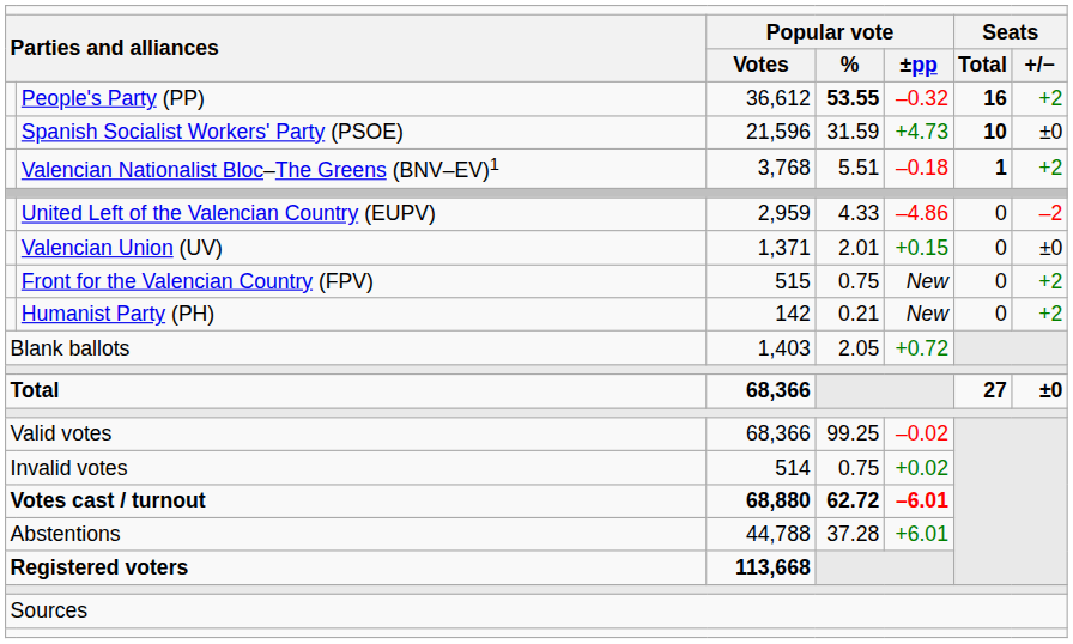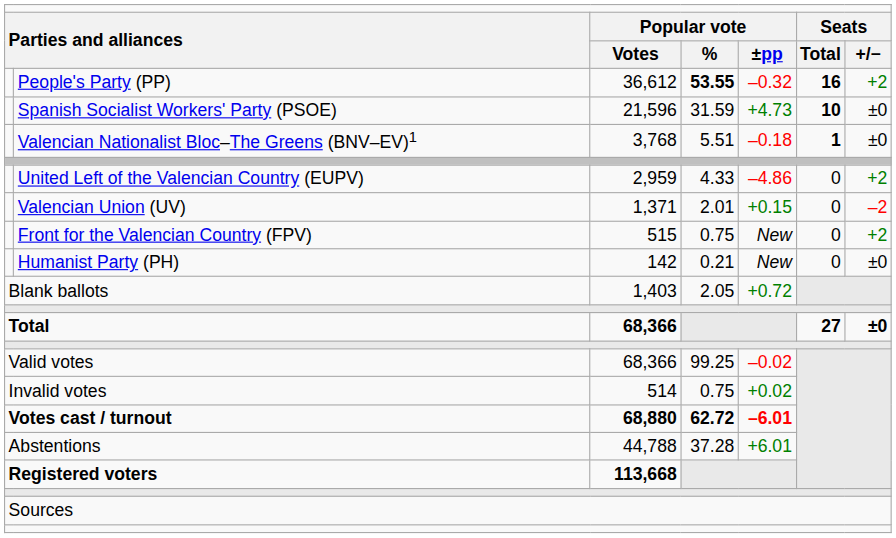Valencian Nationalist Bloc–The Greens (BNV–EV)1 | column 7: +2 -> ±0
United Left of the Valencian Country (EUPV) | column 7: –2 -> +2
Valencian Union (UV) | column 7: ±0 -> –2
Humanist Party (PH) | column 7: +2 -> ±0
